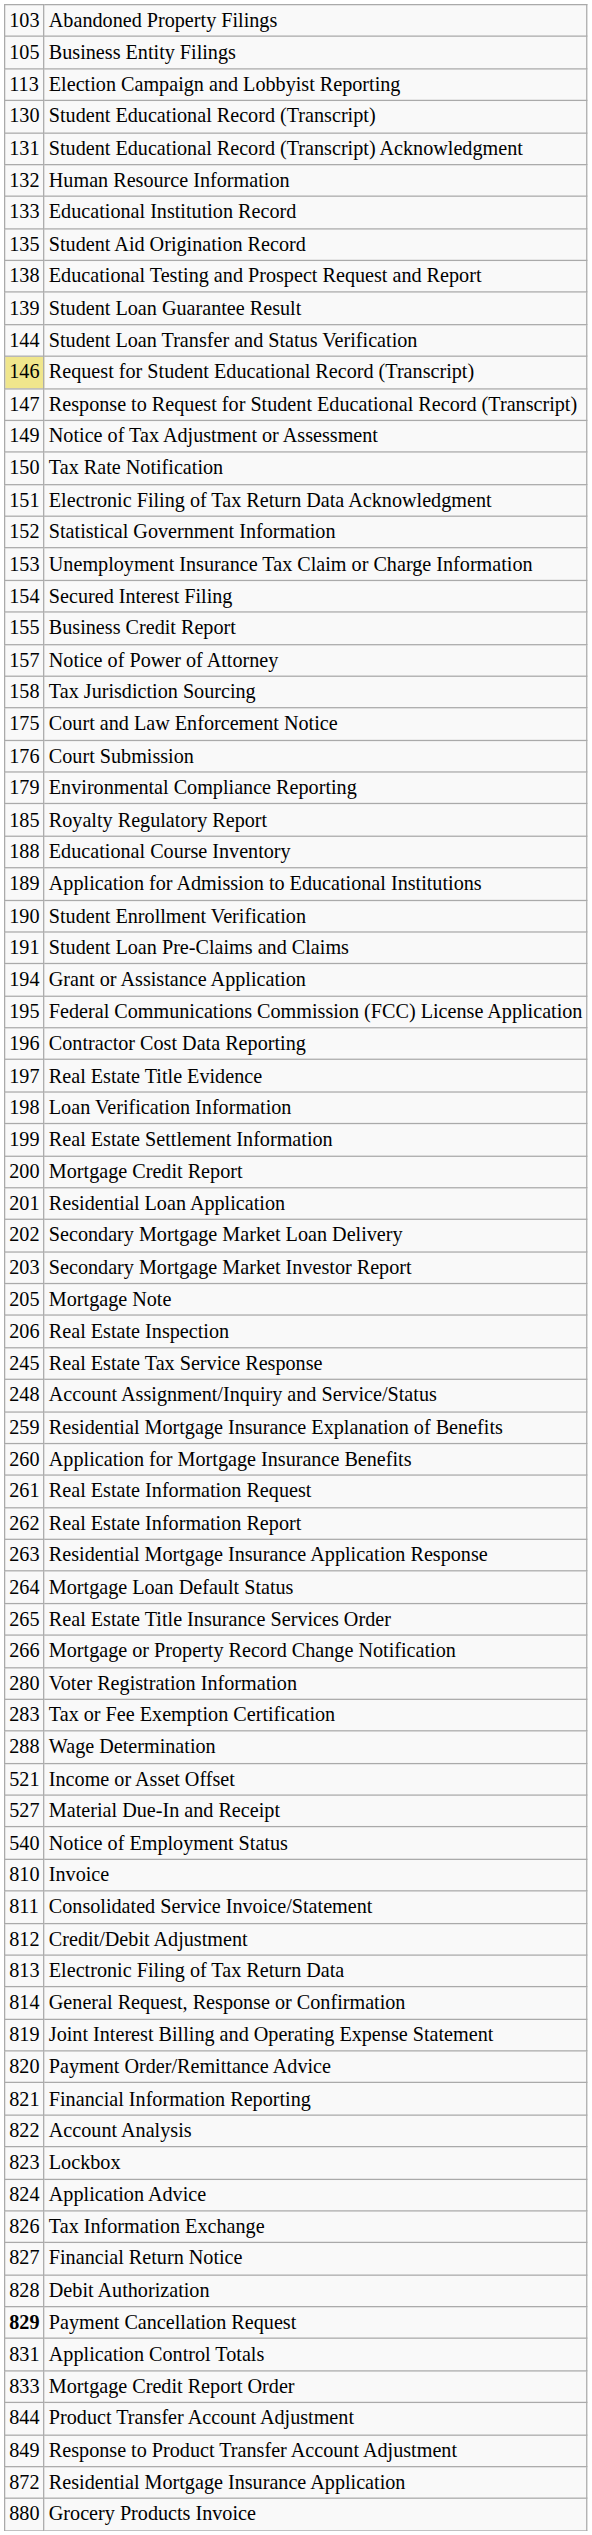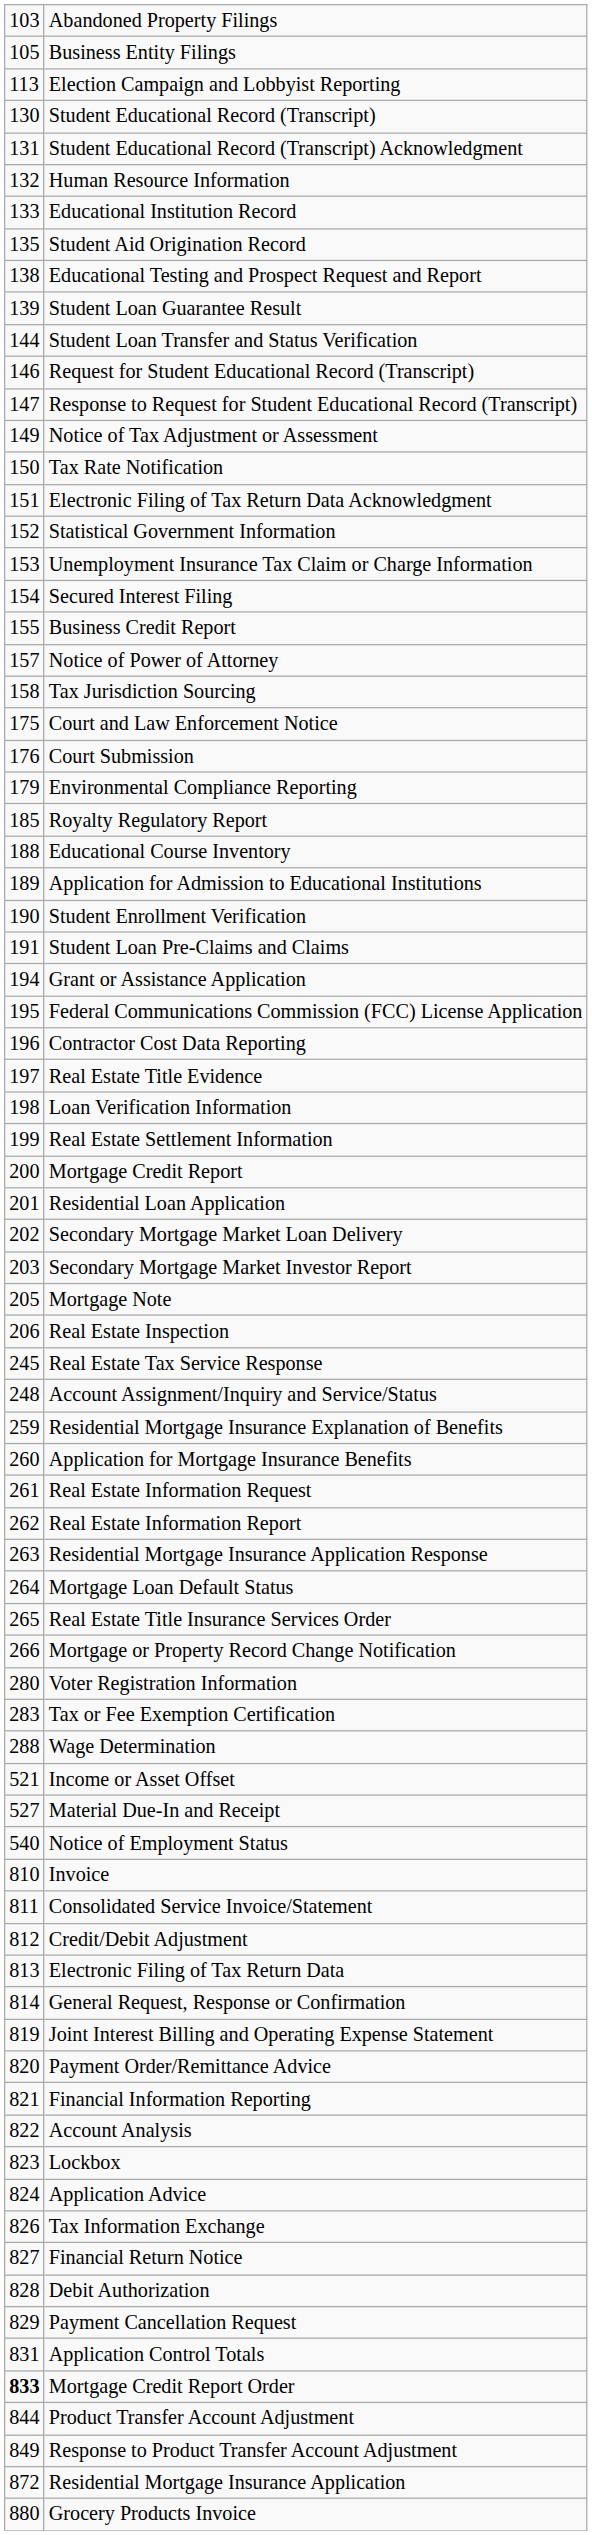Request for Student Educational Record (Transcript) | column 1: khaki background -> no background
Payment Cancellation Request | column 1: bold -> normal
Mortgage Credit Report Order | column 1: normal -> bold
